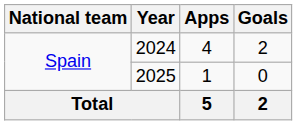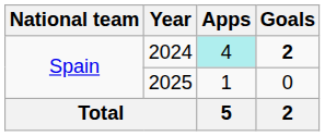2024 | Apps: no background -> paleturquoise background
2024 | Goals: normal -> bold
